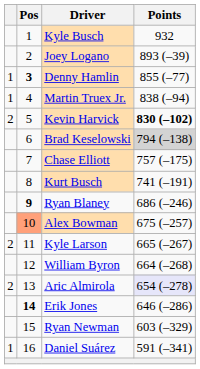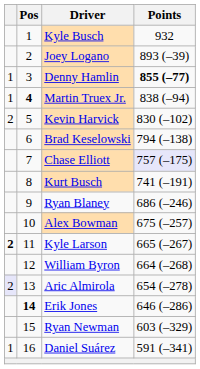Denny Hamlin | Pos: bold -> normal
Denny Hamlin | Points: normal -> bold
Martin Truex Jr. | Pos: normal -> bold
Kevin Harvick | Points: bold -> normal
Brad Keselowski | Points: lightgrey background -> no background
Chase Elliott | Points: no background -> lavender background
Ryan Blaney | Pos: bold -> normal
Alex Bowman | Pos: lightsalmon background -> no background
Kyle Larson | column 1: normal -> bold
Aric Almirola | column 1: no background -> lavender background
Aric Almirola | Points: lavender background -> no background
